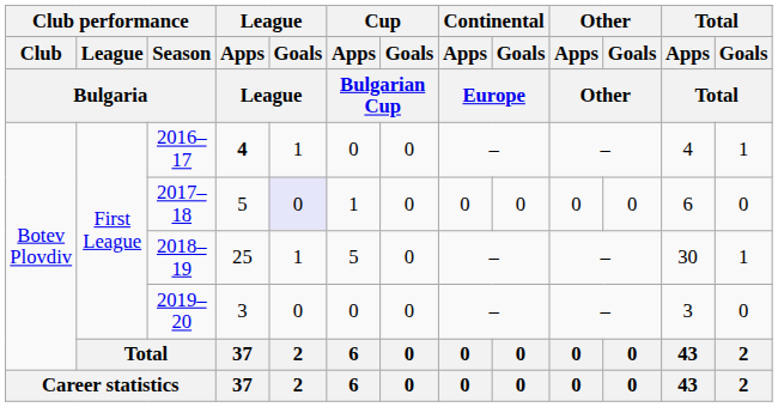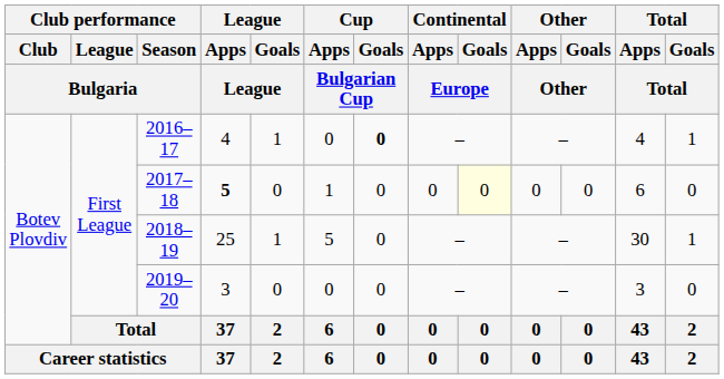2016–17 | League / Apps / League: bold -> normal
2016–17 | Cup / Goals / Bulgarian Cup: normal -> bold
2017–18 | League / Apps / League: normal -> bold
2017–18 | League / Goals / League: lavender background -> no background
2017–18 | Continental / Goals / Europe: no background -> lightyellow background
